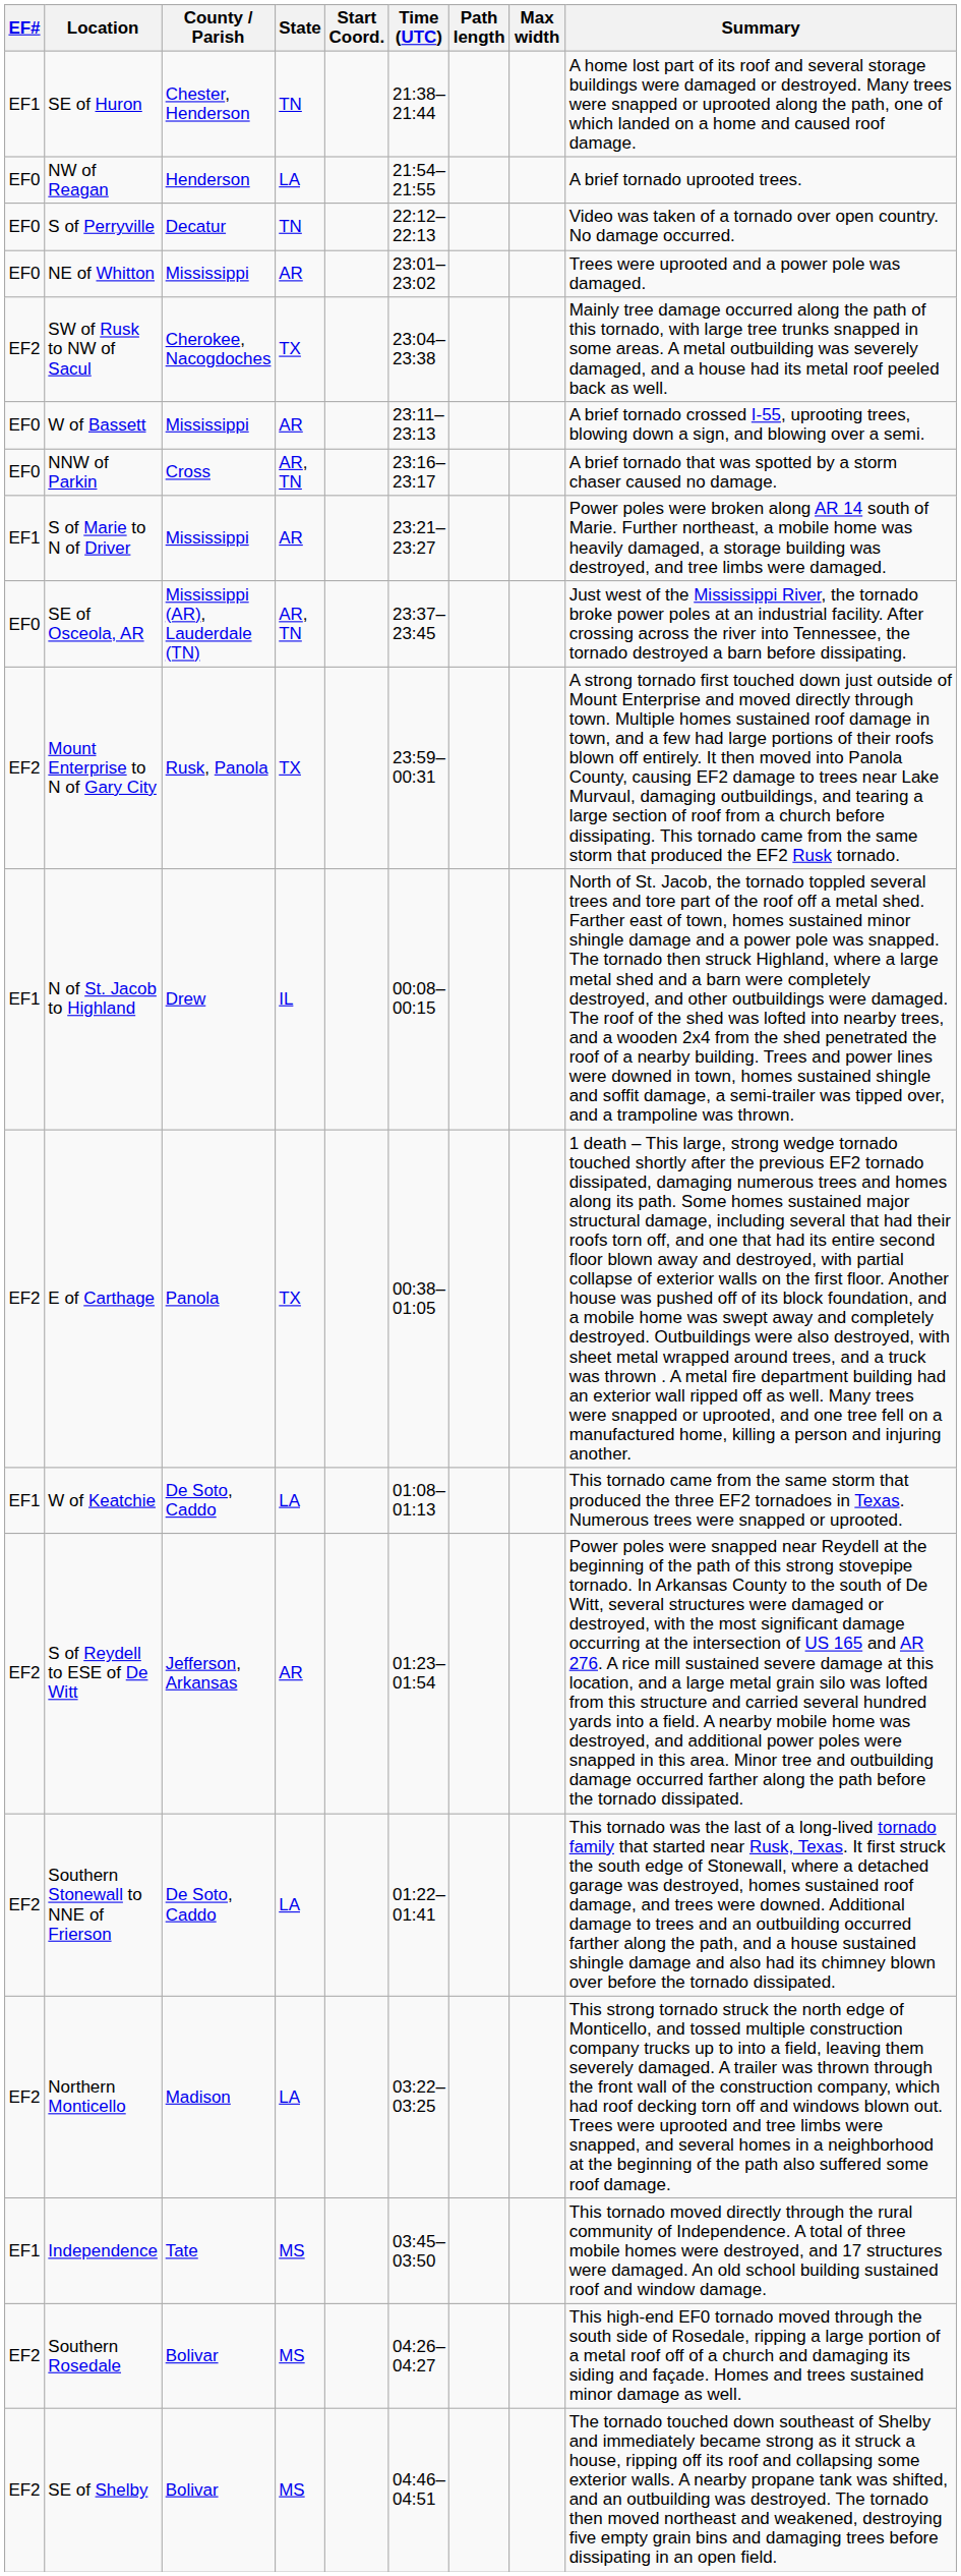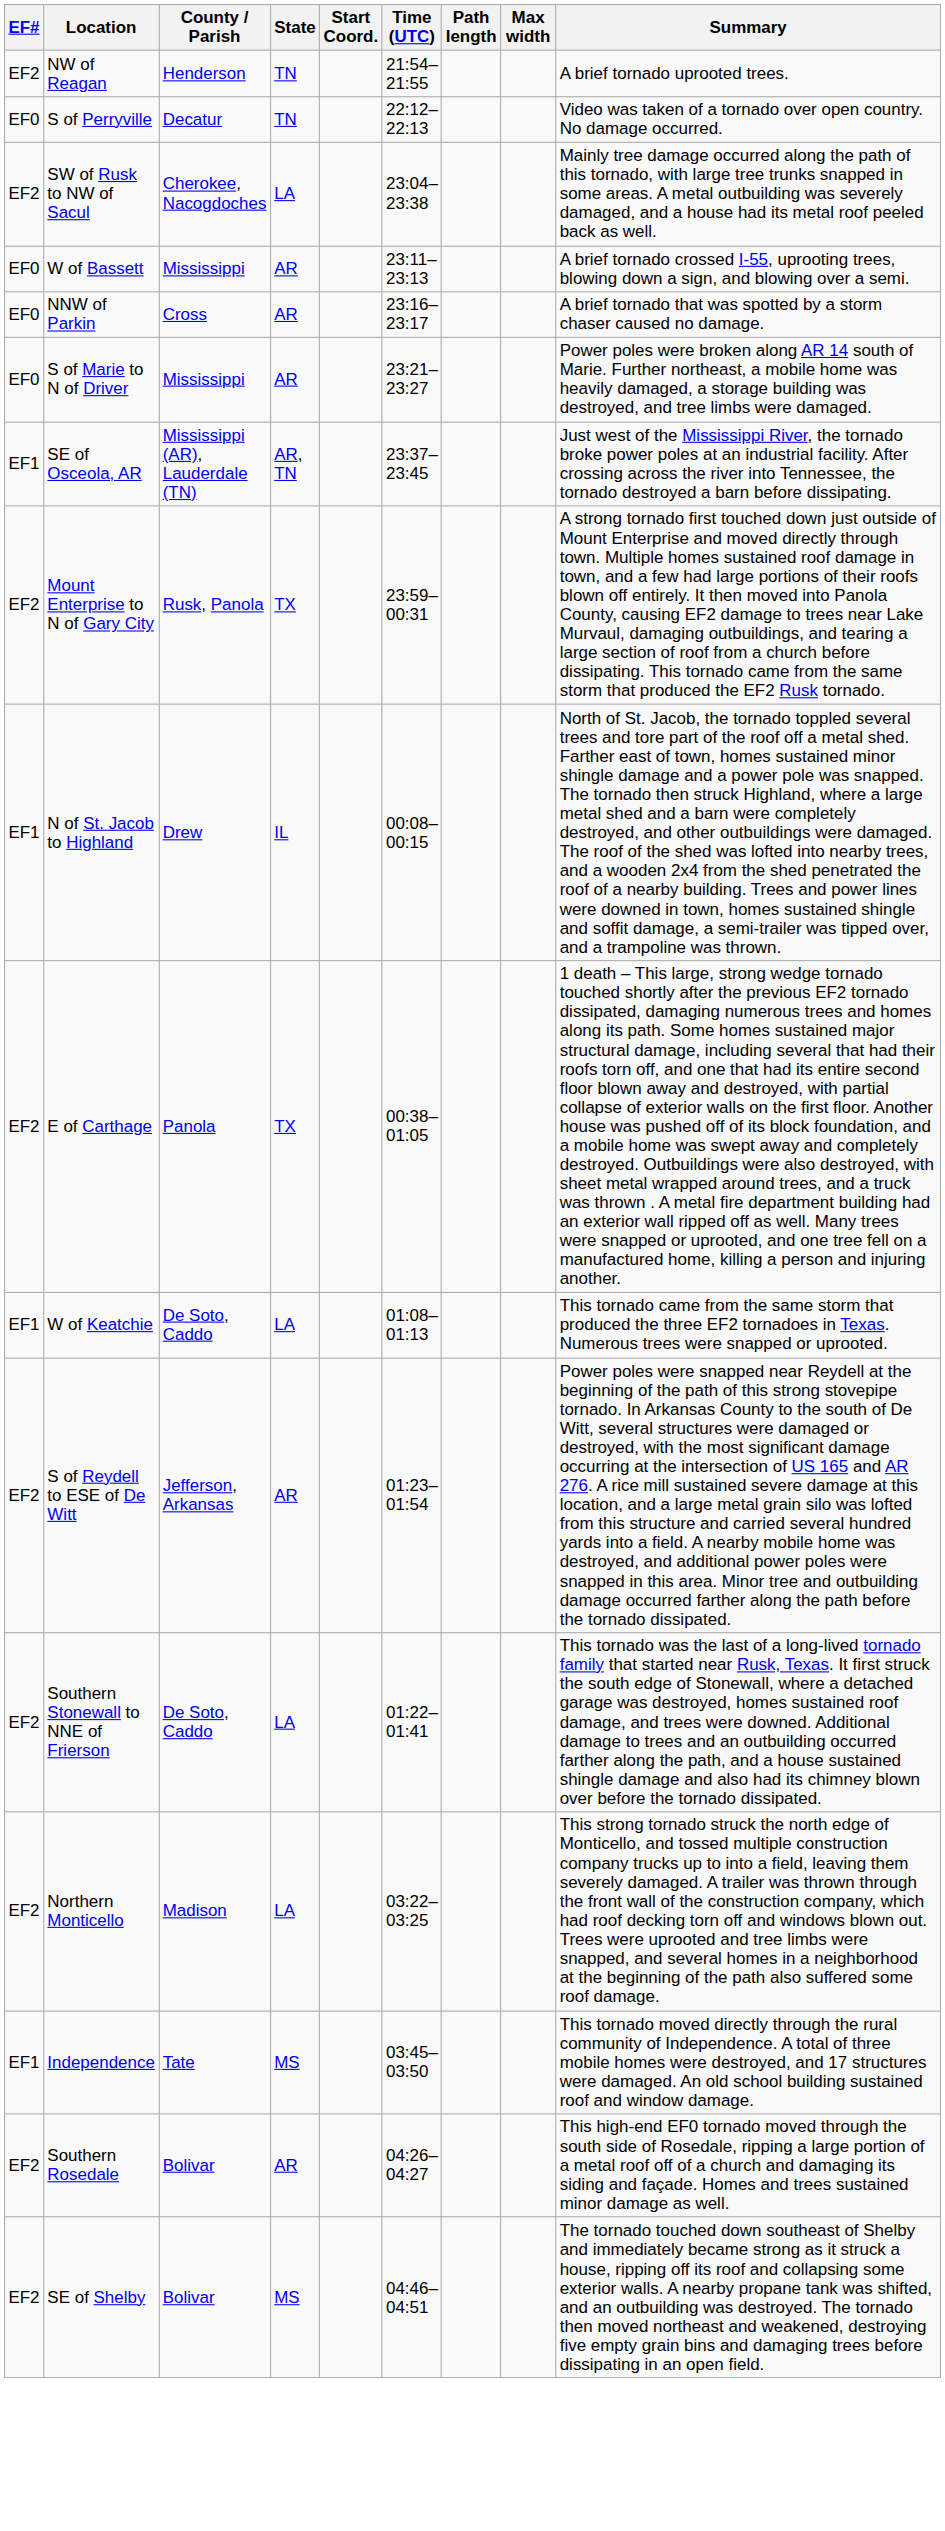- row: EF1 | SE of Huron | Chester, Henderson | TN | 21:38–21:44 | A home lost part of its roof and several storage buildings were damaged or destroyed. Many trees were snapped or uprooted along the path, one of which landed on a home and caused roof damage.
NW of Reagan | EF#: EF0 -> EF2
NW of Reagan | State: LA -> TN
- row: EF0 | NE of Whitton | Mississippi | AR | 23:01–23:02 | Trees were uprooted and a power pole was damaged.
SW of Rusk to NW of Sacul | State: TX -> LA
NNW of Parkin | State: AR, TN -> AR
S of Marie to N of Driver | EF#: EF1 -> EF0
SE of Osceola, AR | EF#: EF0 -> EF1
Southern Rosedale | State: MS -> AR
